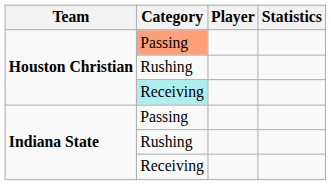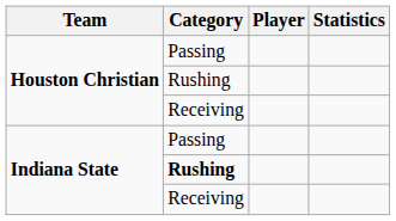Houston Christian / Passing | Category: lightsalmon background -> no background
Houston Christian / Receiving | Category: paleturquoise background -> no background
Indiana State / Rushing | Category: normal -> bold
